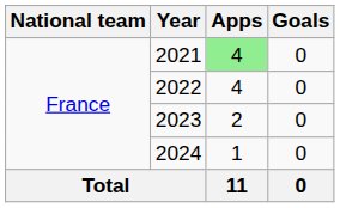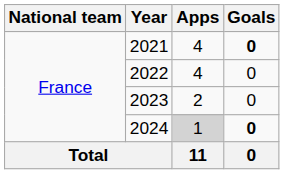2021 | Apps: lightgreen background -> no background
2021 | Goals: normal -> bold
2024 | Apps: no background -> lightgrey background
2024 | Goals: normal -> bold
